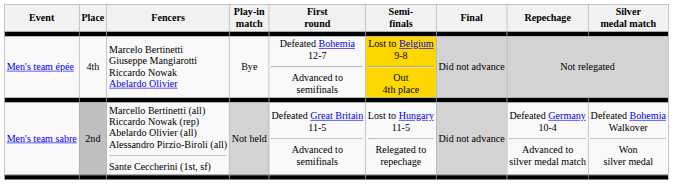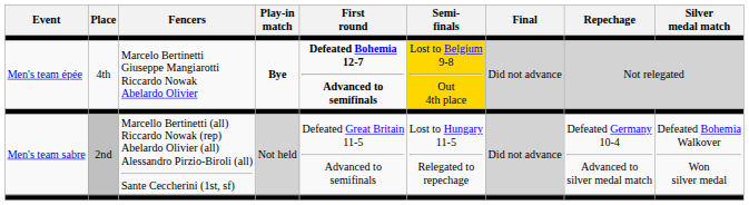Men's team épée | Play-in match: normal -> bold
Men's team épée | First round: normal -> bold
